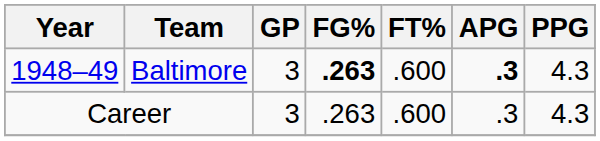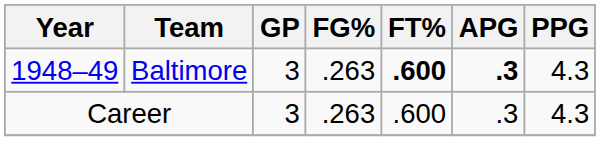1948–49 | FG%: bold -> normal
1948–49 | FT%: normal -> bold
